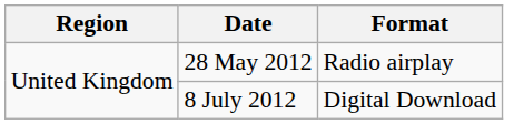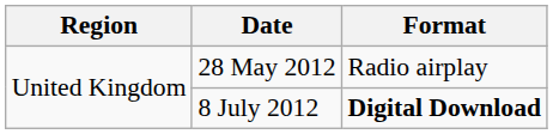8 July 2012 | Format: normal -> bold
